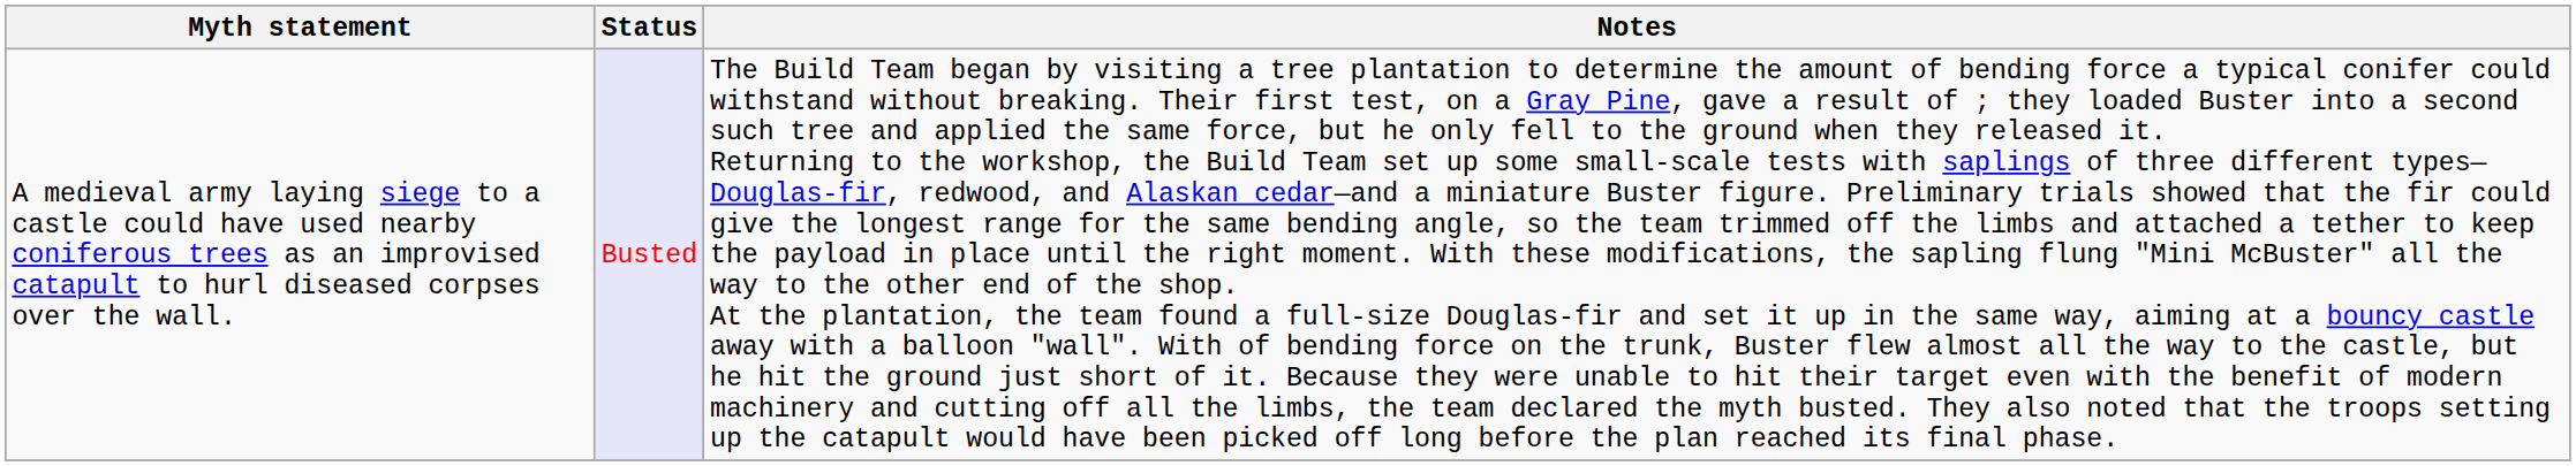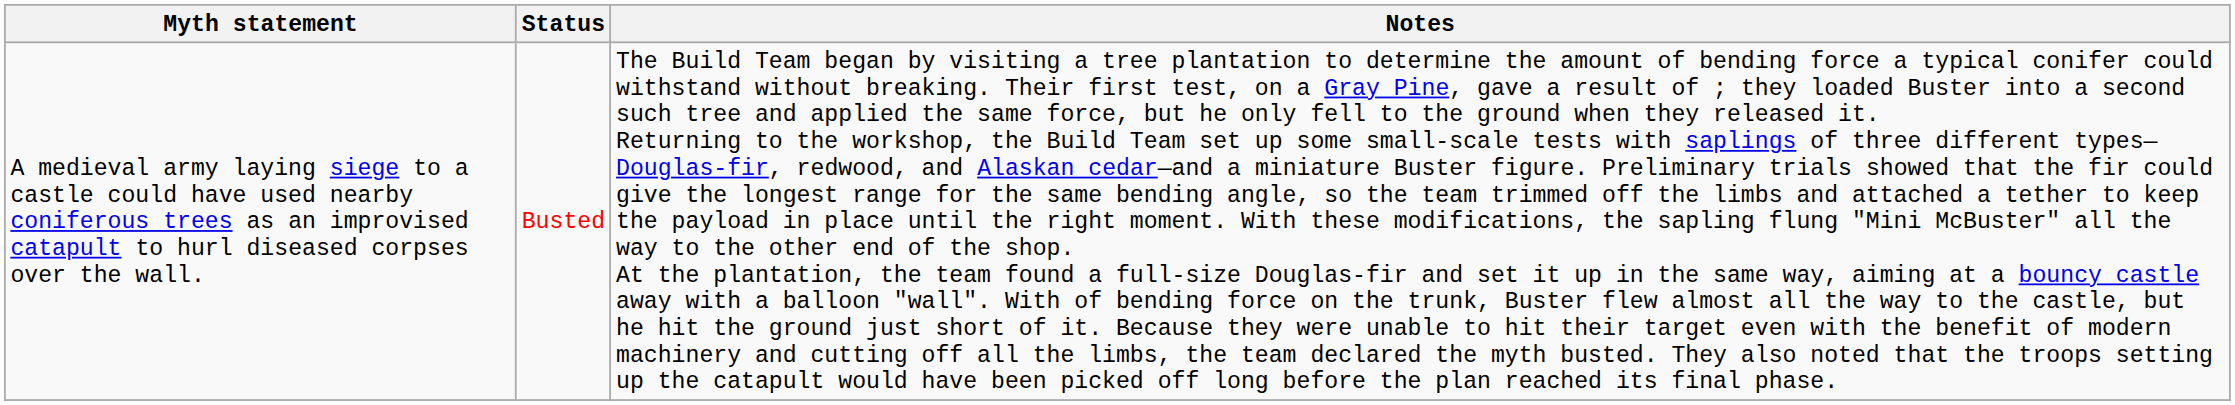row 2 | Status: lavender background -> no background
